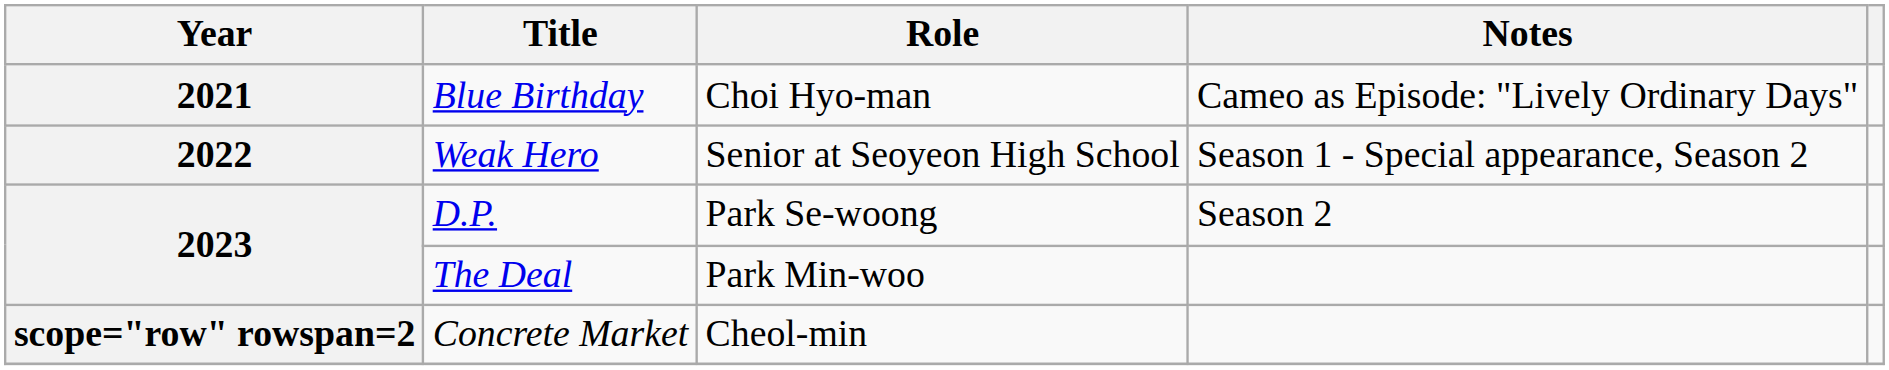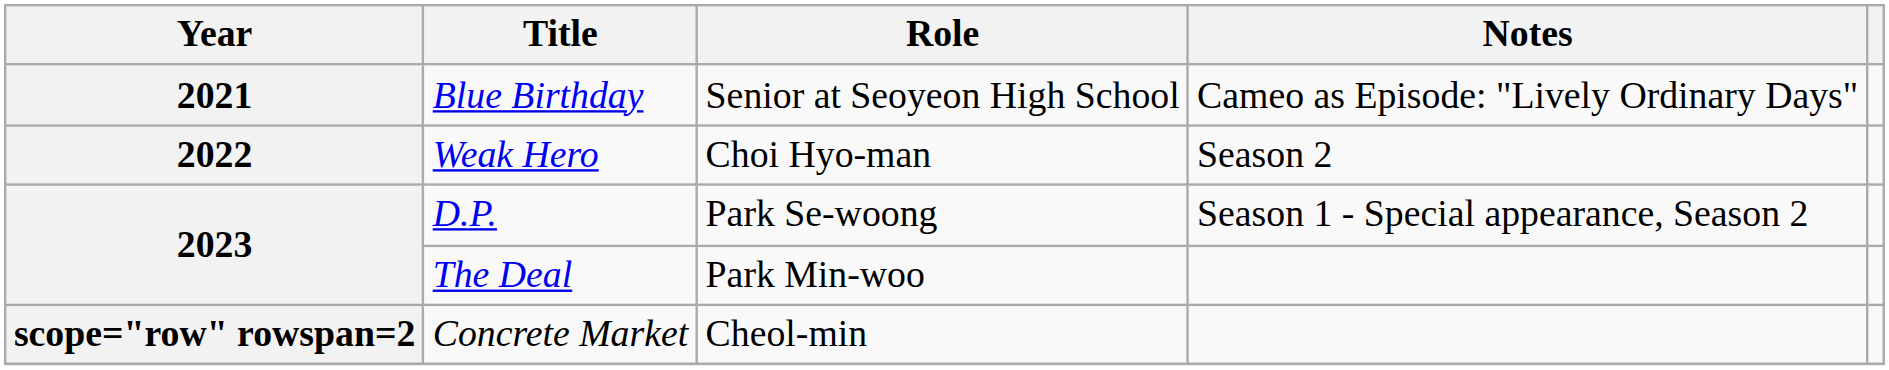Blue Birthday | Role: Choi Hyo-man -> Senior at Seoyeon High School
Weak Hero | Role: Senior at Seoyeon High School -> Choi Hyo-man
Weak Hero | Notes: Season 1 - Special appearance, Season 2 -> Season 2
D.P. | Notes: Season 2 -> Season 1 - Special appearance, Season 2
